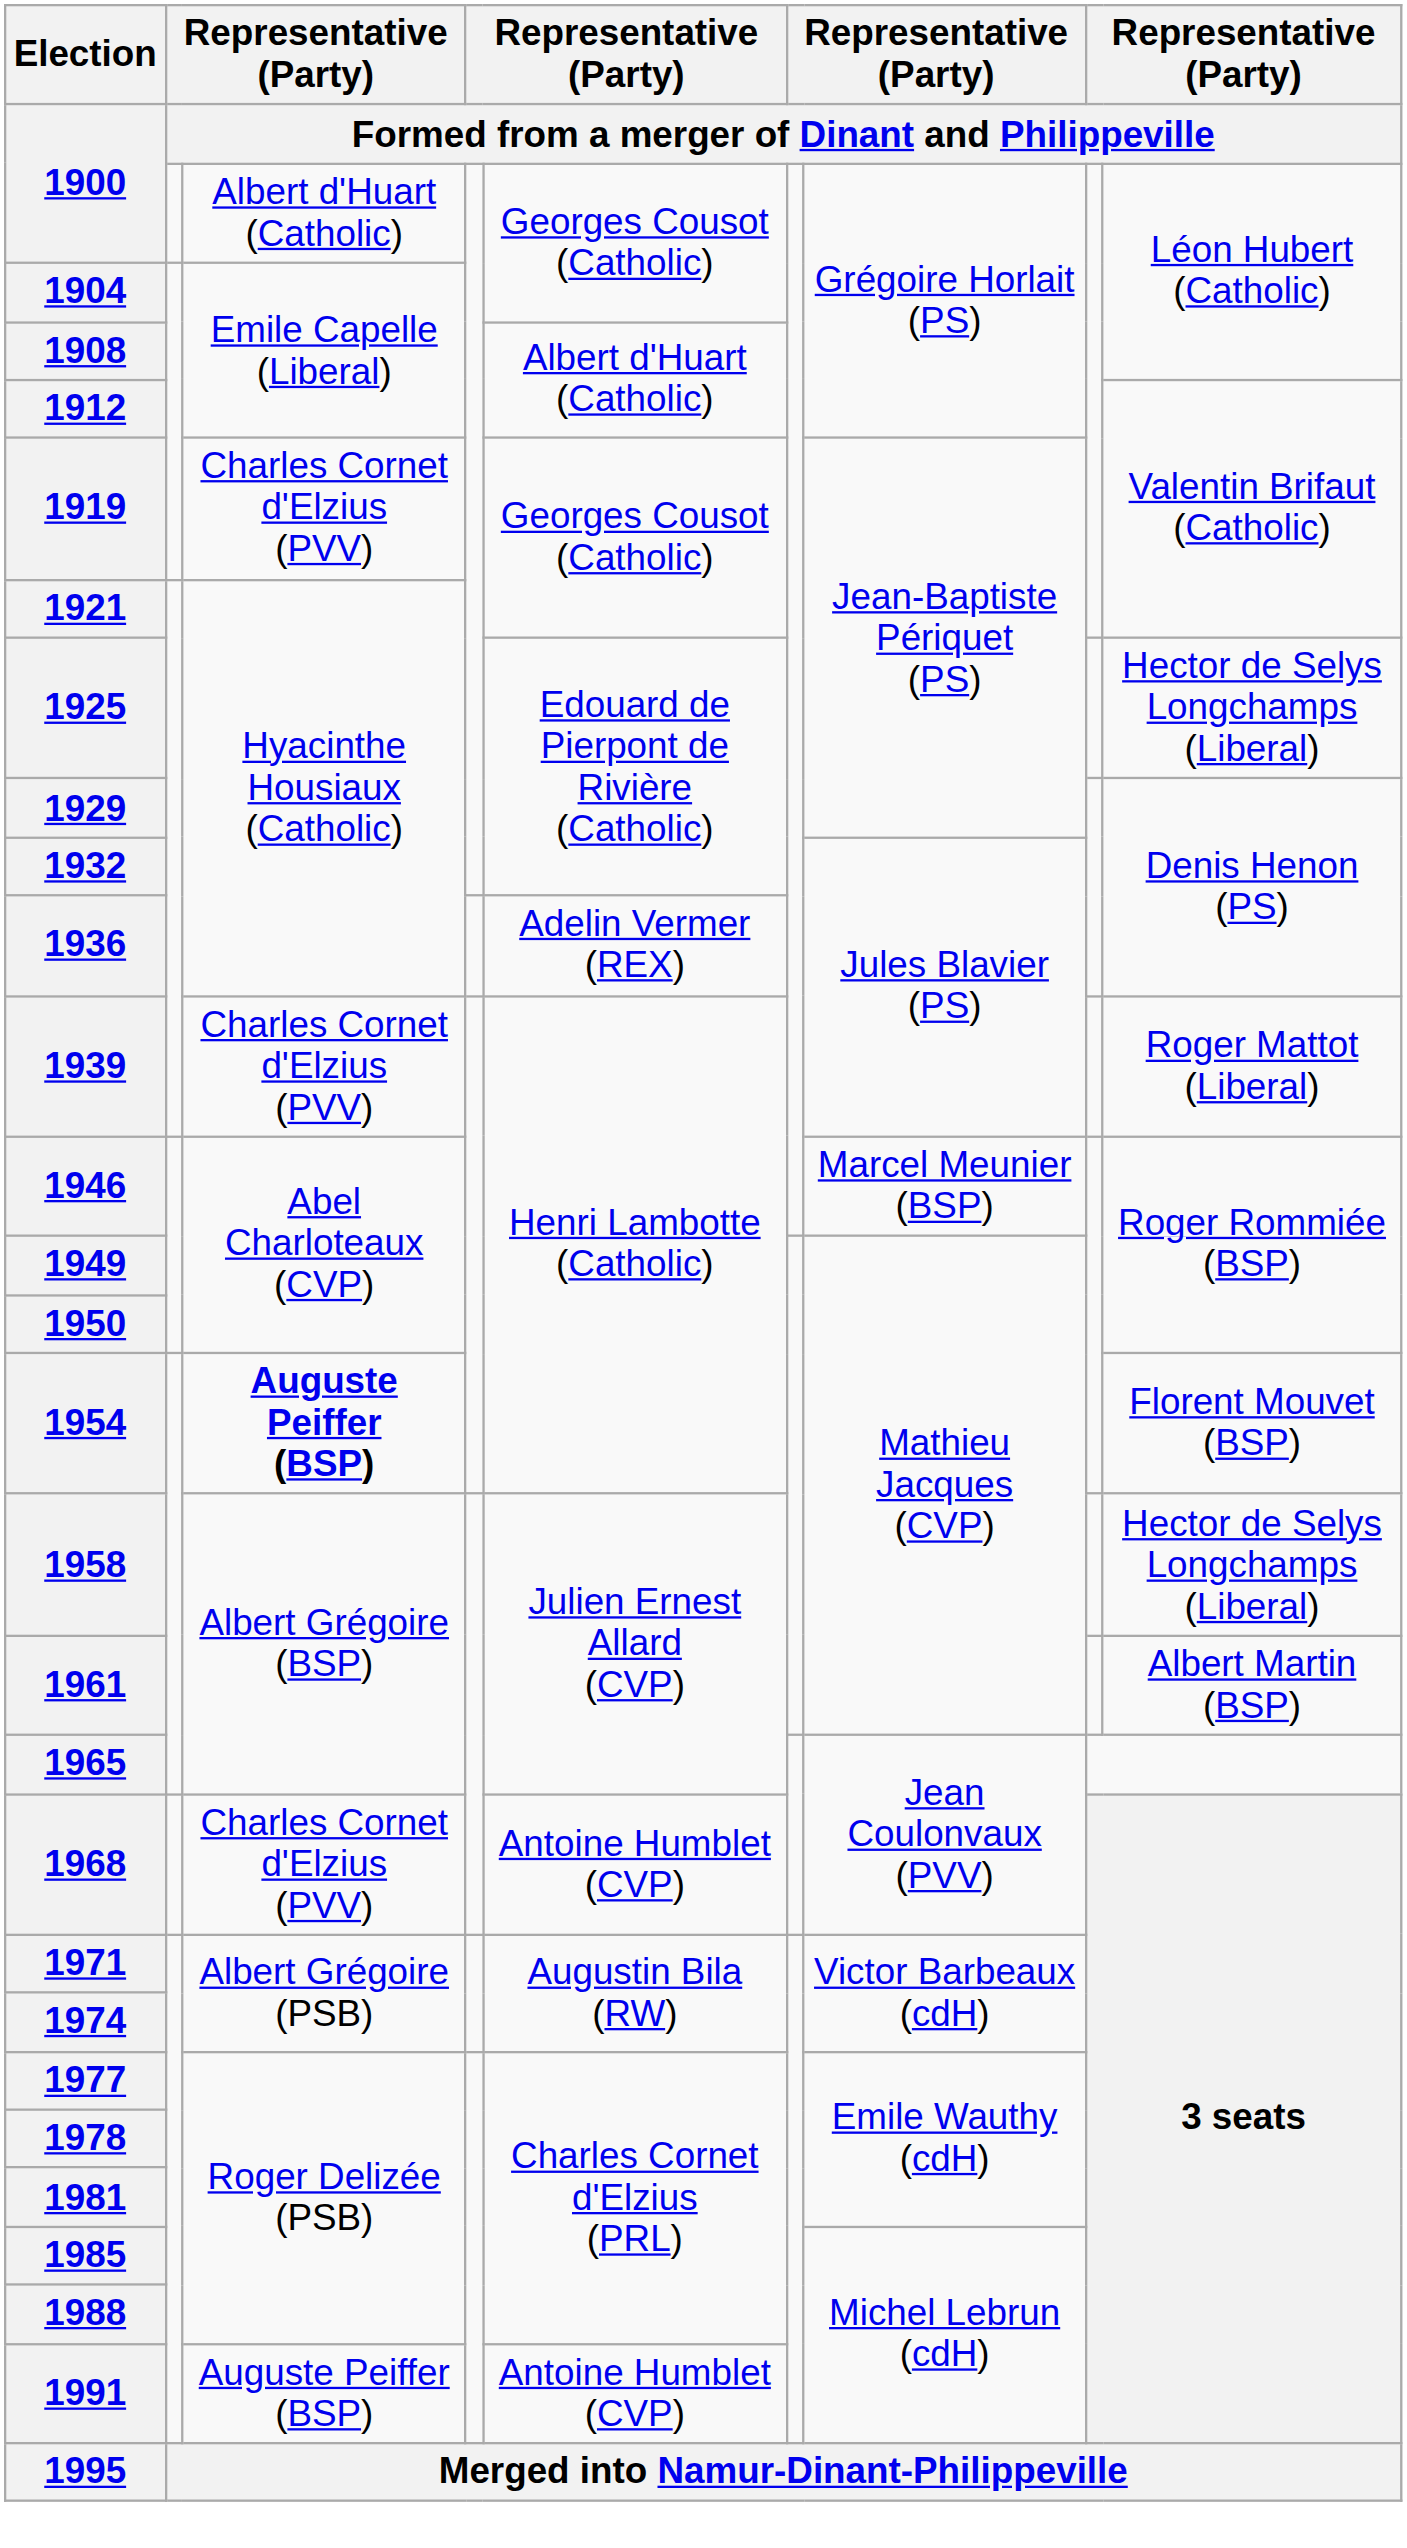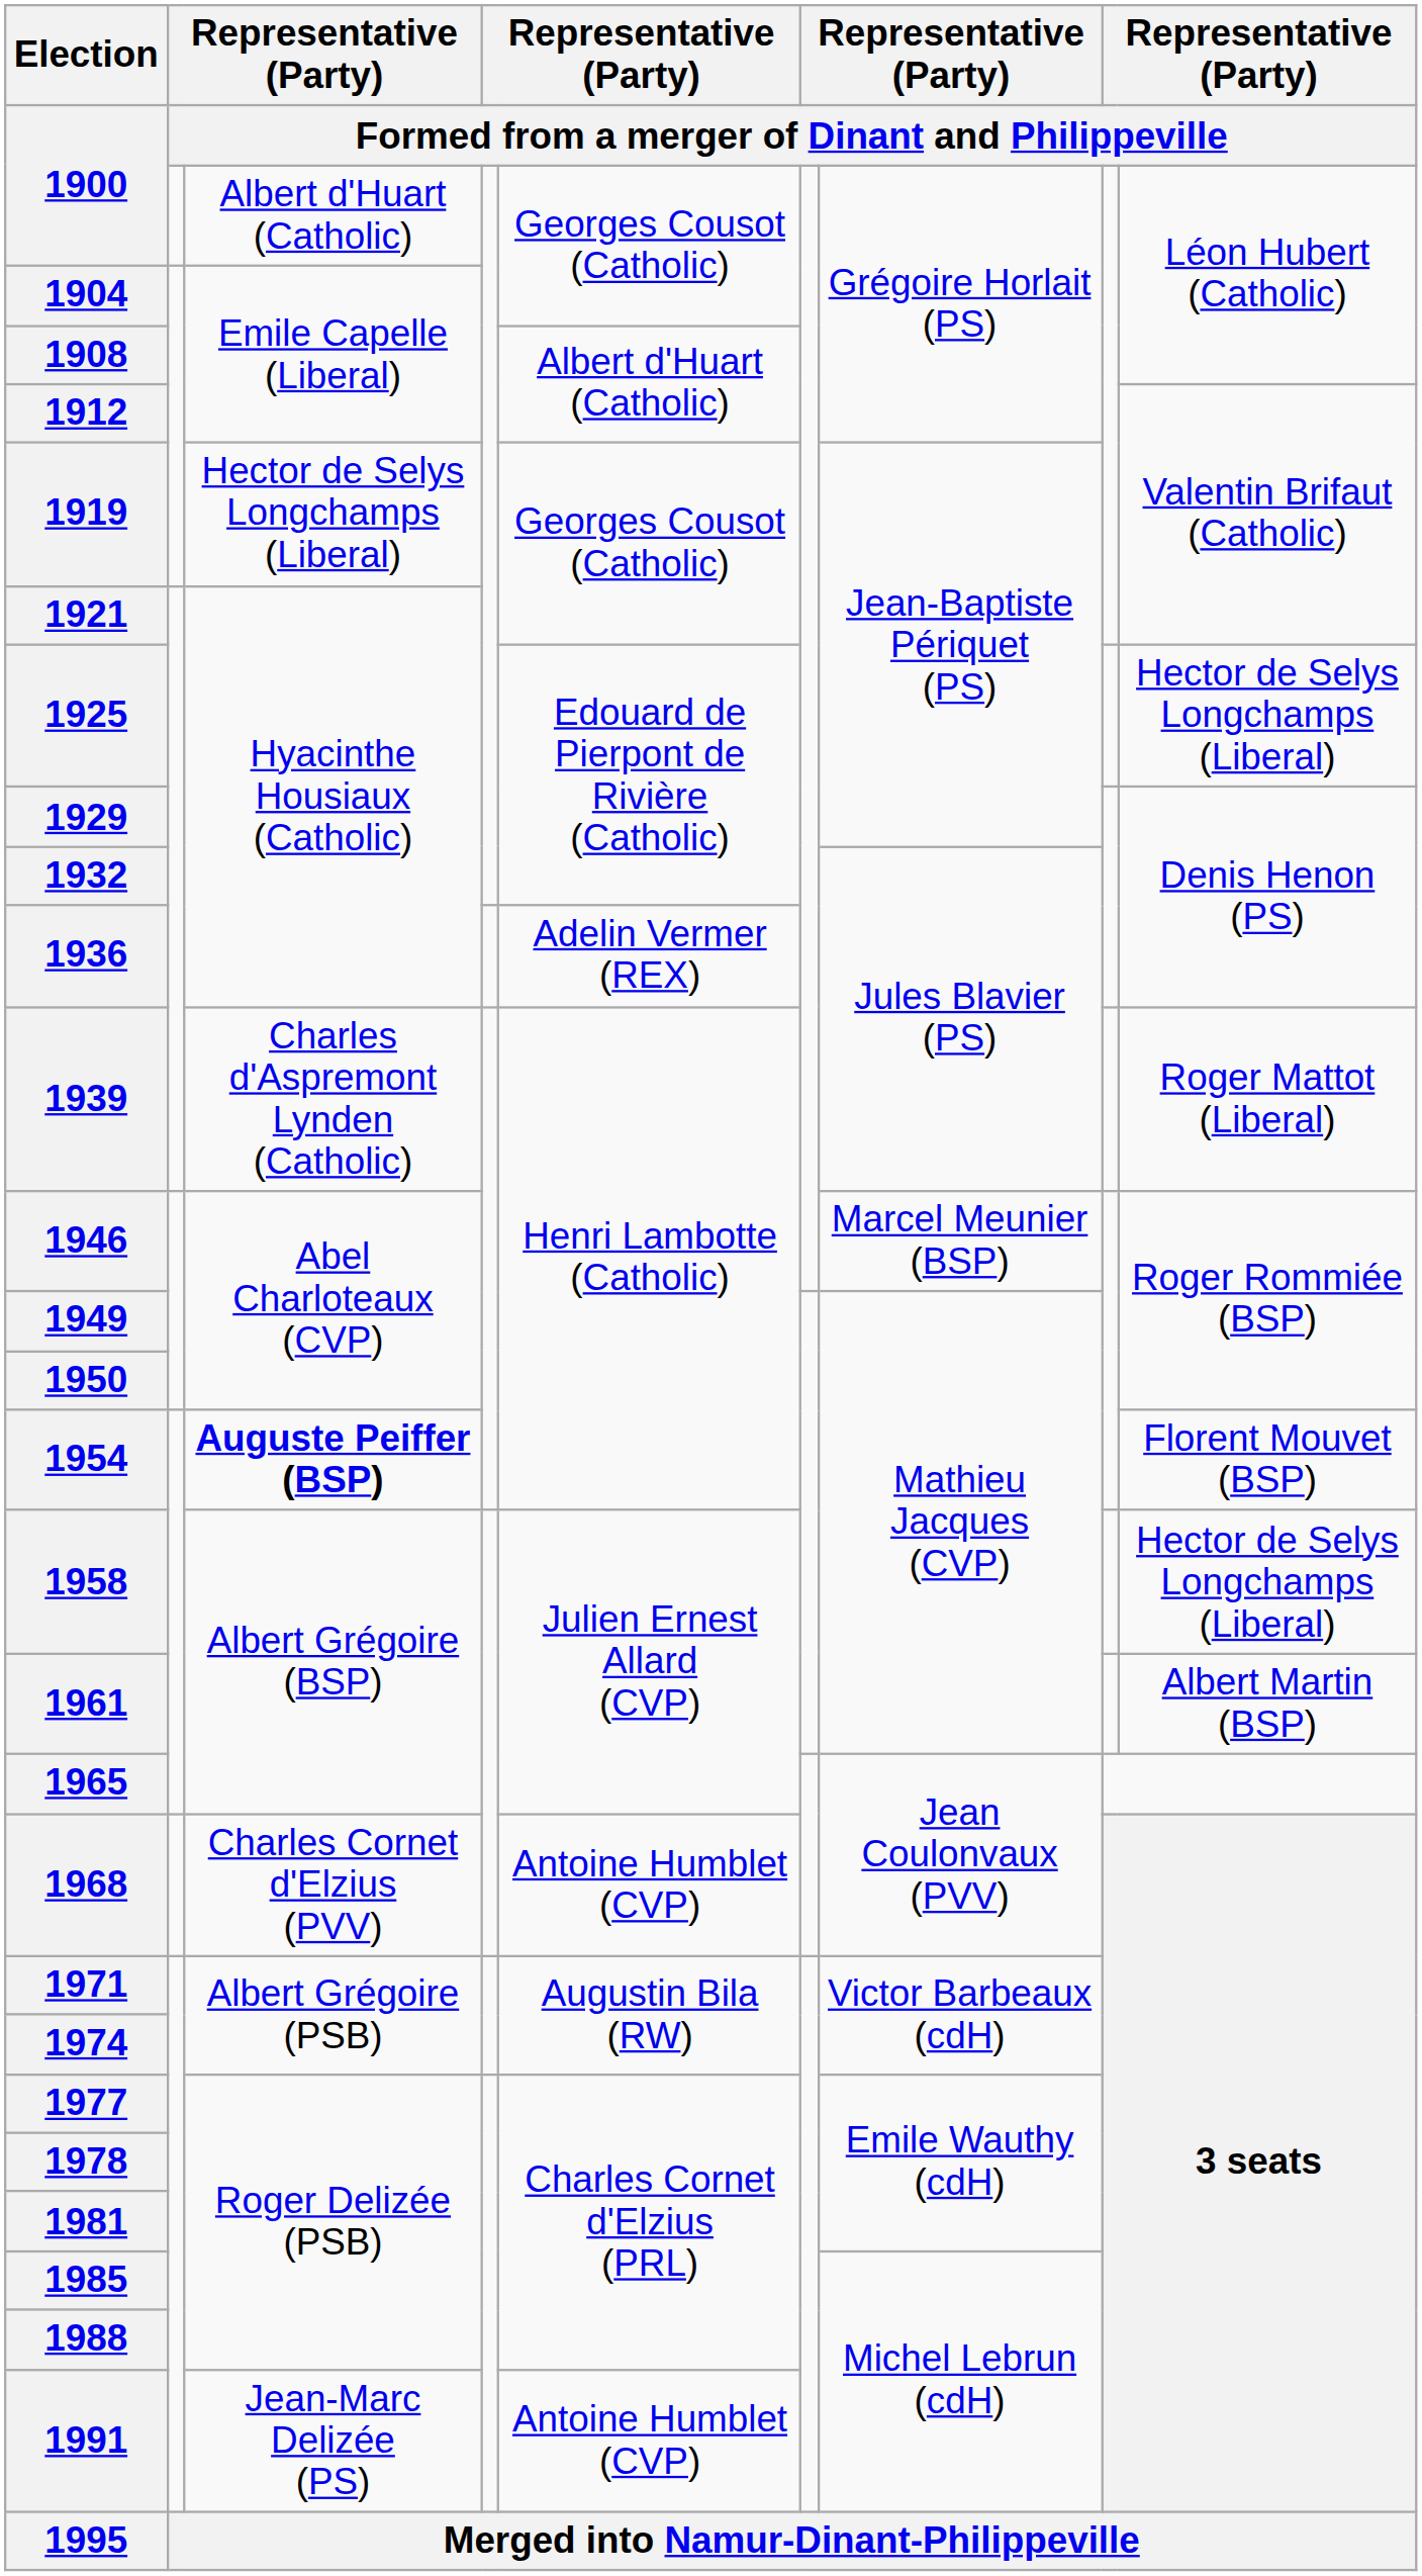1919 | column 3: Charles Cornet d'Elzius (PVV) -> Hector de Selys Longchamps (Liberal)
1939 | column 3: Charles Cornet d'Elzius (PVV) -> Charles d'Aspremont Lynden (Catholic)
1991 | column 3: Auguste Peiffer (BSP) -> Jean-Marc Delizée (PS)
